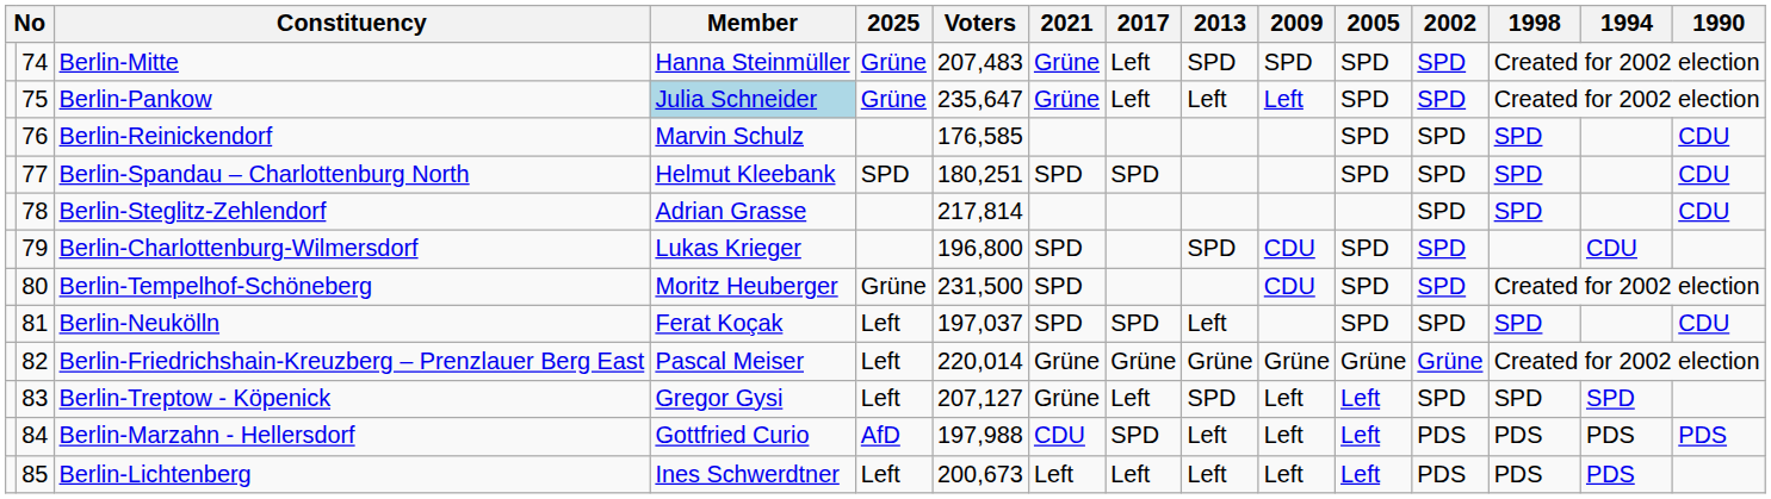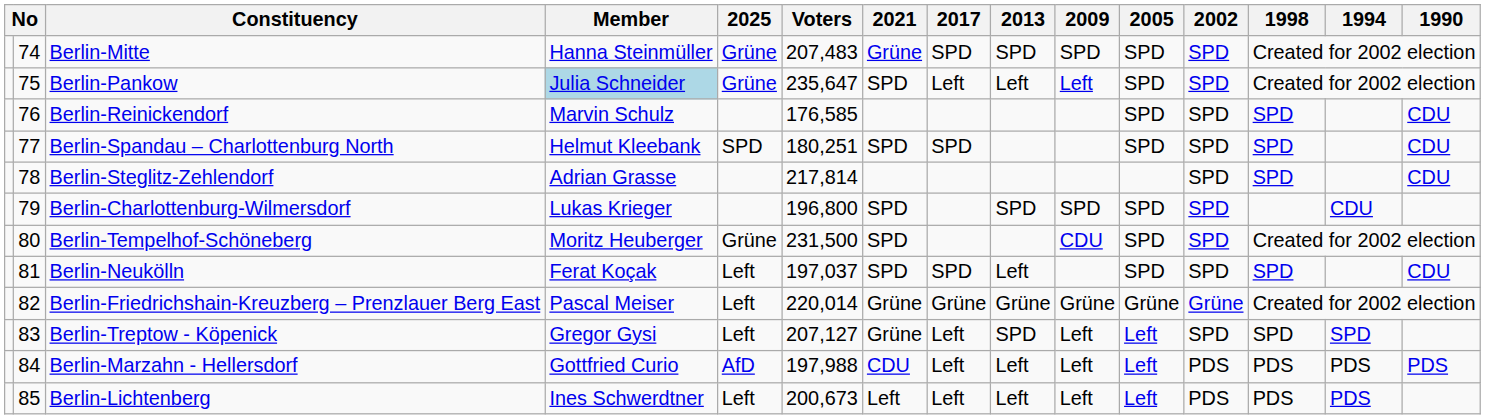Berlin-Mitte | 2017: Left -> SPD
Berlin-Pankow | 2021: Grüne -> SPD
Berlin-Charlottenburg-Wilmersdorf | 2009: CDU -> SPD
Berlin-Marzahn - Hellersdorf | 2017: SPD -> Left
